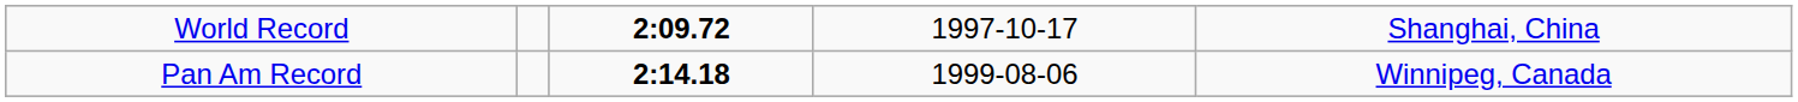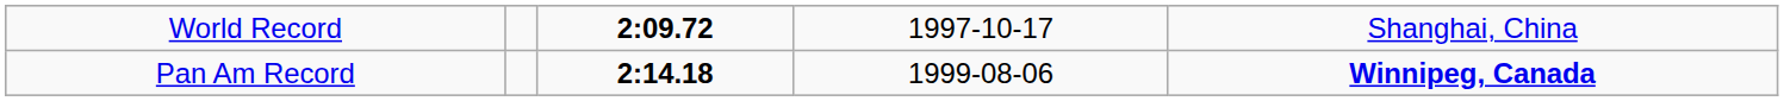Pan Am Record | column 5: normal -> bold
